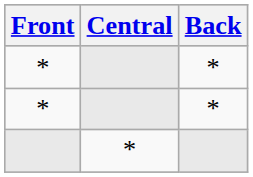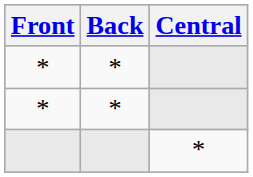columns swapped: Central <-> Back
